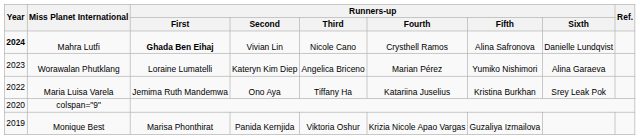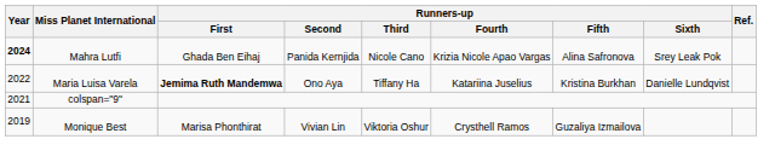Mahra Lutfi | Runners-up / First: bold -> normal
Mahra Lutfi | Runners-up / Second: Vivian Lin -> Panida Kernjida
Mahra Lutfi | Runners-up / Fourth: Crysthell Ramos -> Krizia Nicole Apao Vargas
Mahra Lutfi | Runners-up / Sixth: Danielle Lundqvist -> Srey Leak Pok
- row: 2023 | Worawalan Phutklang | Loraine Lumatelli | Kateryn Kim Diep | Angelica Briceno | Marian Pérez | Yumiko Nishimori | Alina Garaeva
Maria Luisa Varela | Runners-up / First: normal -> bold
Maria Luisa Varela | Runners-up / Sixth: Srey Leak Pok -> Danielle Lundqvist
colspan="9" | Year: 2020 -> 2021
Monique Best | Runners-up / Second: Panida Kernjida -> Vivian Lin
Monique Best | Runners-up / Fourth: Krizia Nicole Apao Vargas -> Crysthell Ramos
